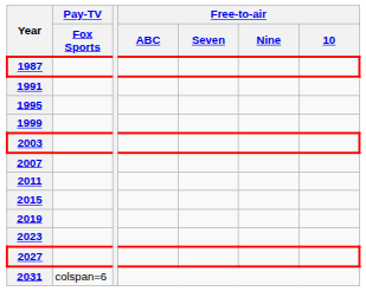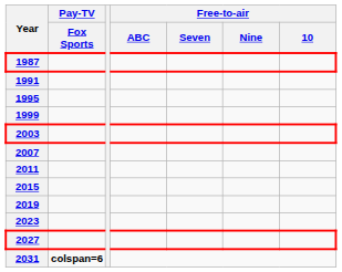2031 | Pay-TV / Fox Sports: normal -> bold
